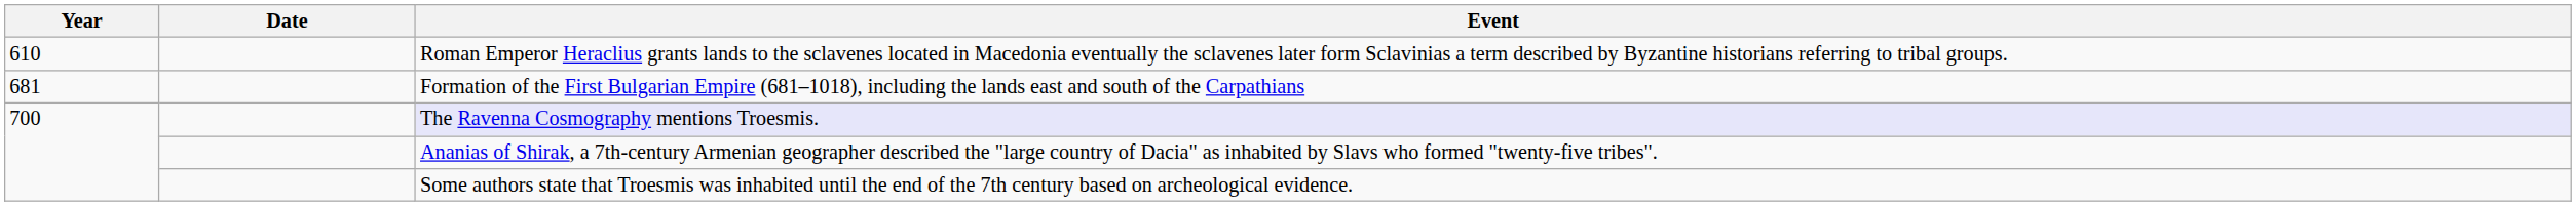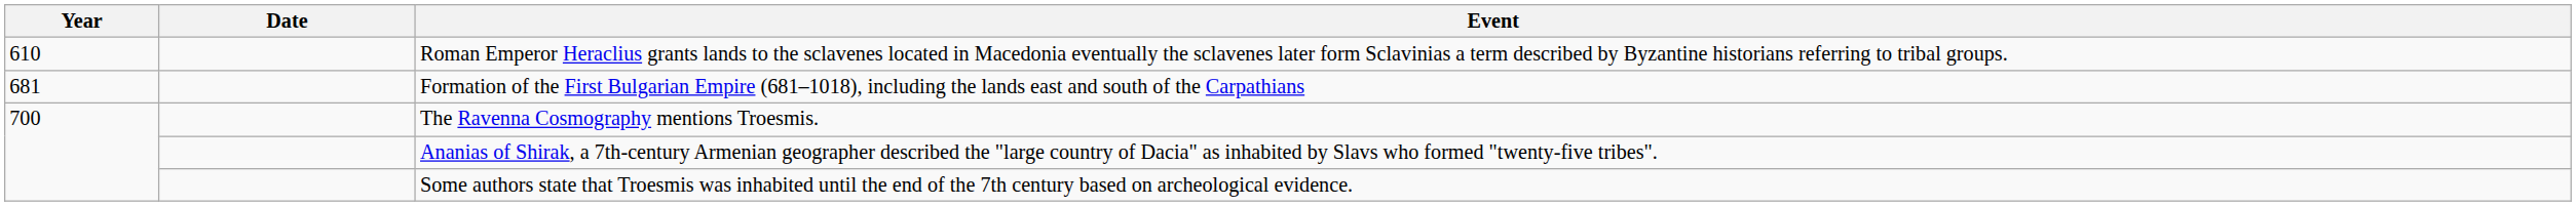The Ravenna Cosmography mentions Troesmis. | Event: lavender background -> no background
